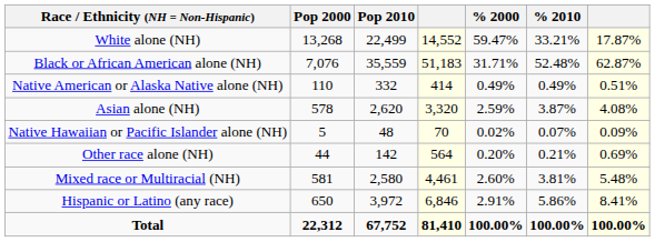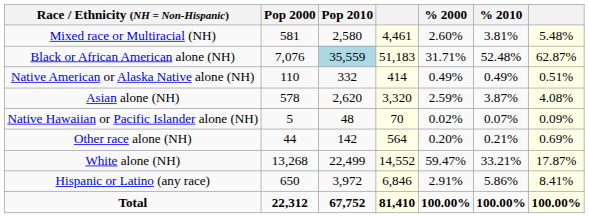rows swapped: White alone (NH) <-> Mixed race or Multiracial (NH)
Black or African American alone (NH) | Pop 2010: no background -> lightblue background
